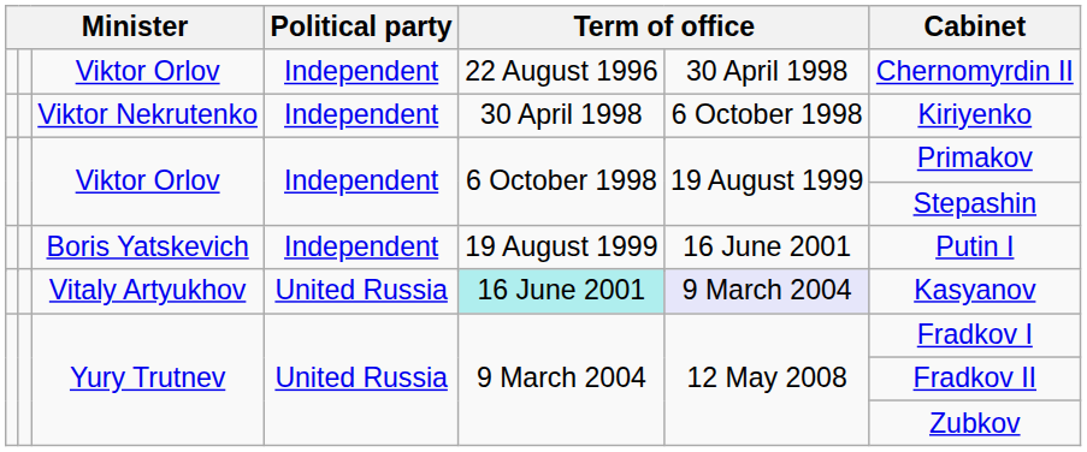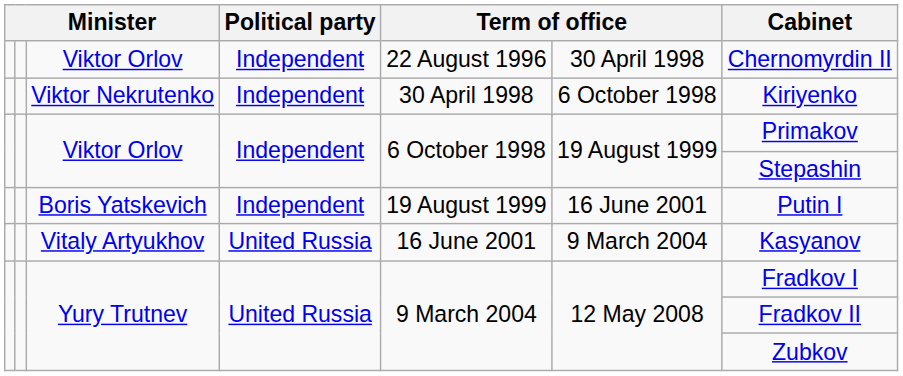Vitaly Artyukhov | column 5: paleturquoise background -> no background
Vitaly Artyukhov | column 6: lavender background -> no background
